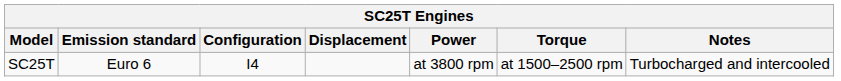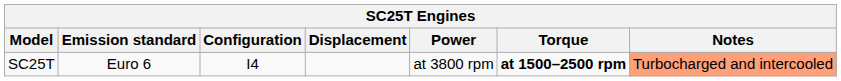SC25T | Torque: normal -> bold
SC25T | Notes: no background -> lightsalmon background
